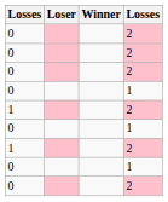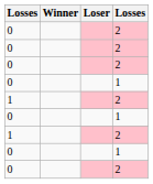columns swapped: Winner <-> Loser
